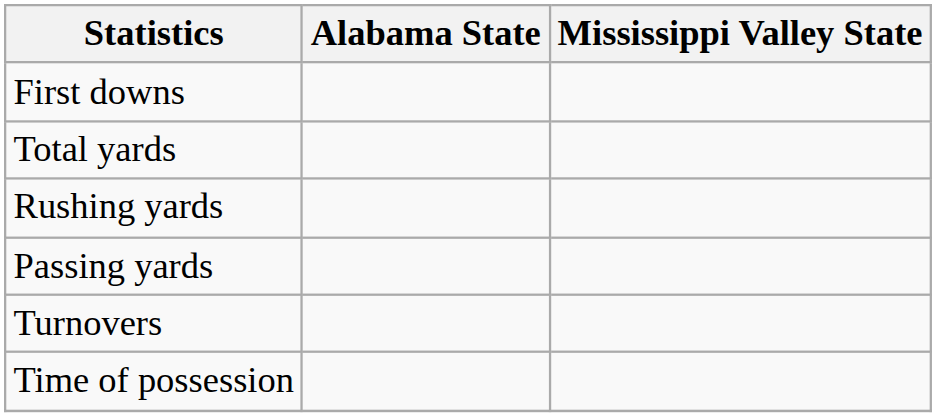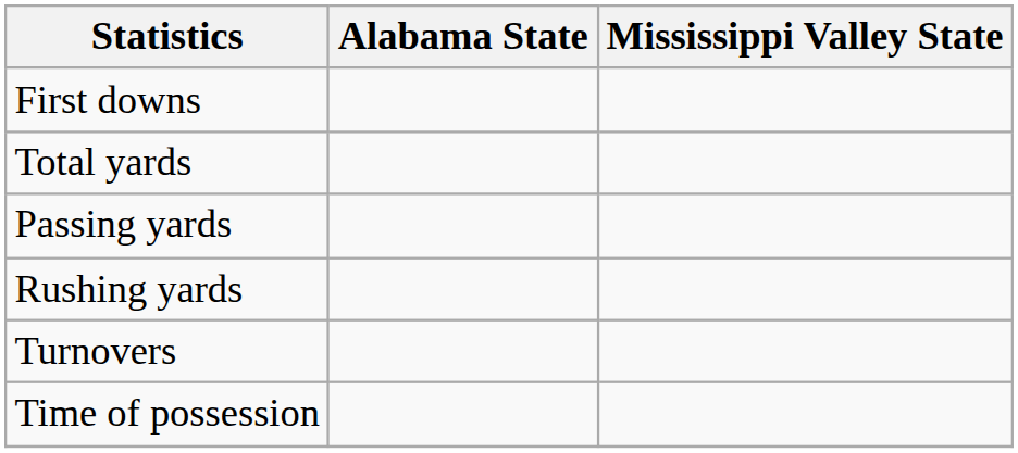rows swapped: Rushing yards <-> Passing yards
